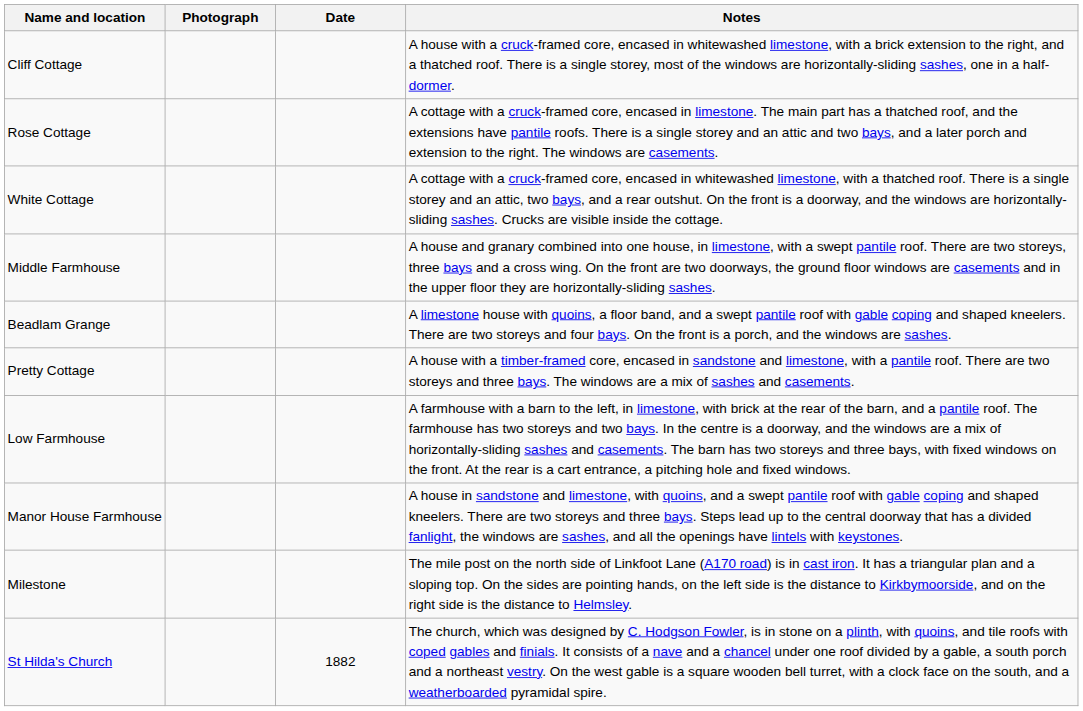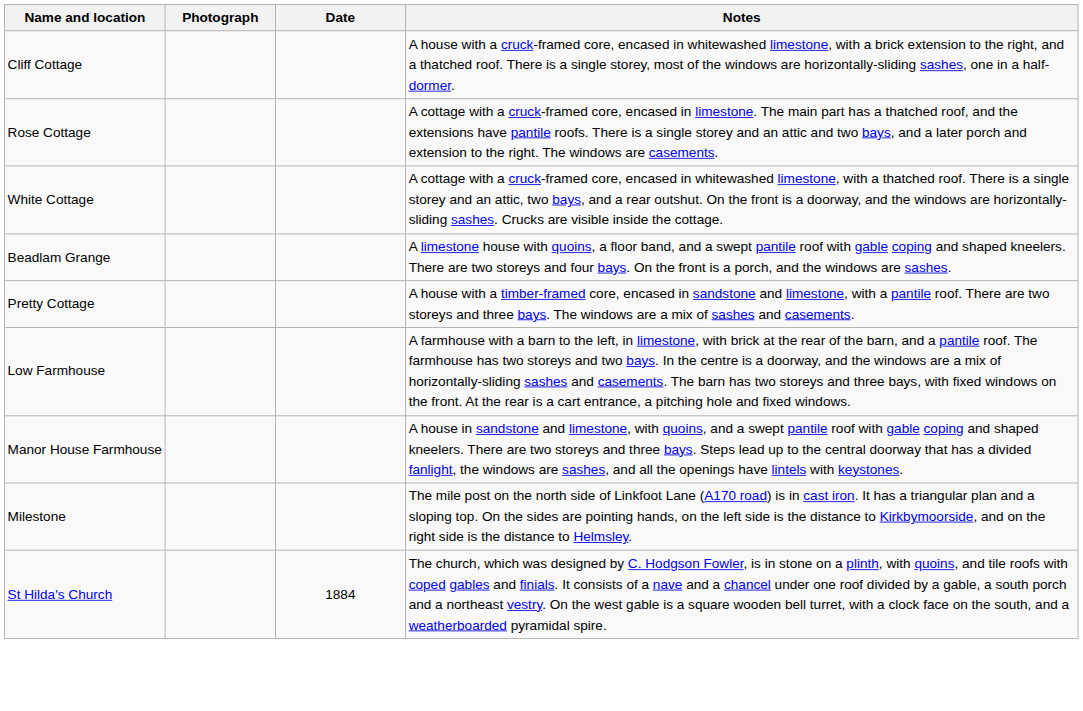- row: Middle Farmhouse | A house and granary combined into one house, in limestone, with a swept pantile roof. There are two storeys, three bays and a cross wing. On the front are two doorways, the ground floor windows are casements and in the upper floor they are horizontally-sliding sashes.
St Hilda's Church | Date: 1882 -> 1884
